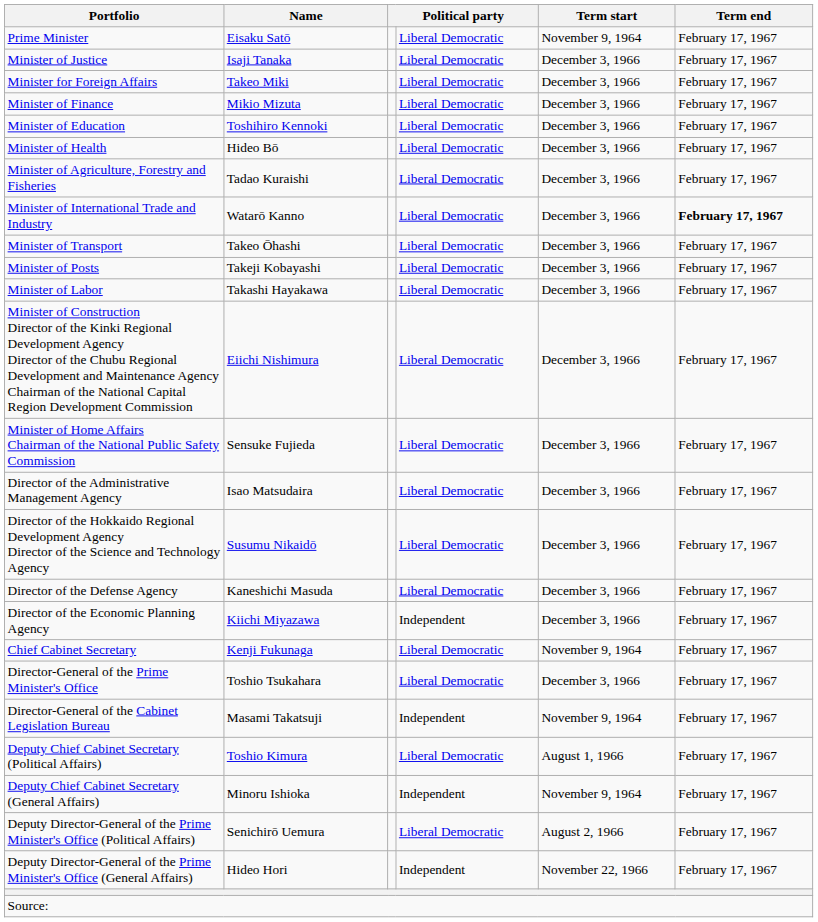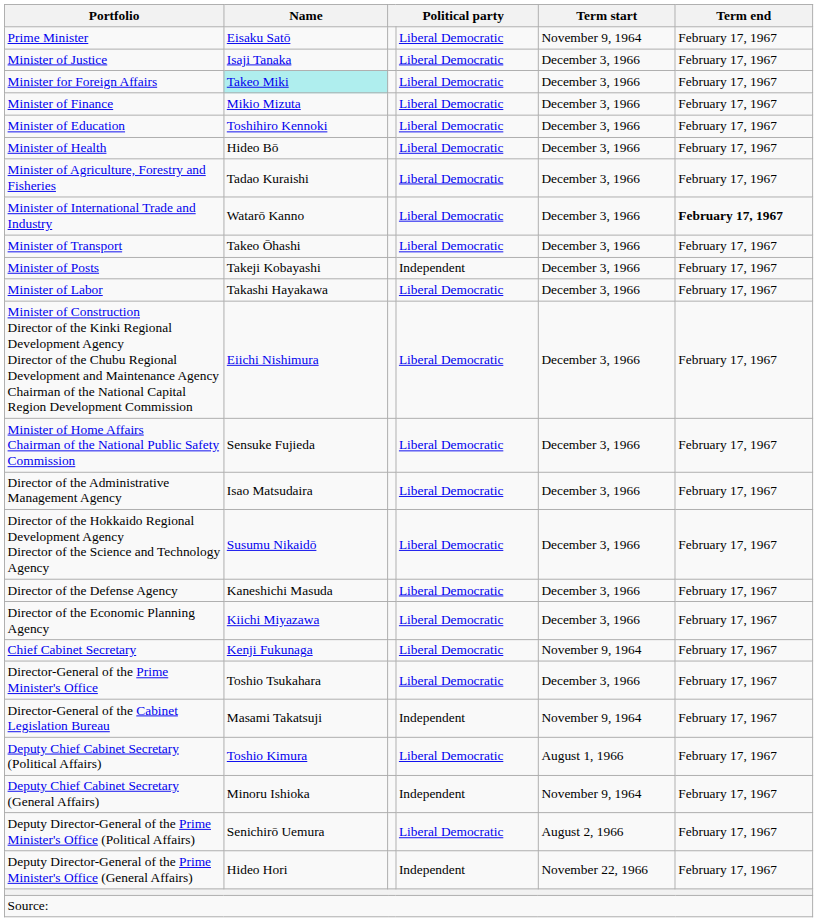Minister for Foreign Affairs | Name: no background -> paleturquoise background
Minister of Posts | column 4: Liberal Democratic -> Independent
Director of the Economic Planning Agency | column 4: Independent -> Liberal Democratic
